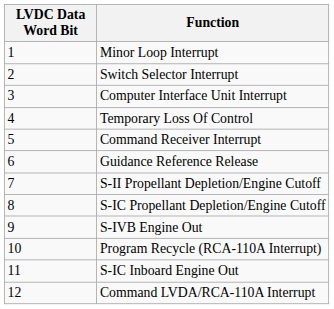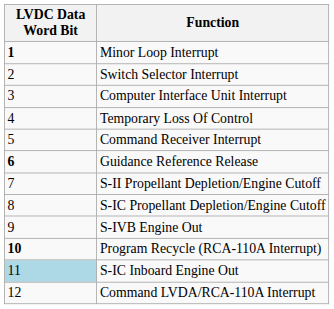Minor Loop Interrupt | LVDC Data Word Bit: normal -> bold
Guidance Reference Release | LVDC Data Word Bit: normal -> bold
Program Recycle (RCA-110A Interrupt) | LVDC Data Word Bit: normal -> bold
S-IC Inboard Engine Out | LVDC Data Word Bit: no background -> lightblue background
